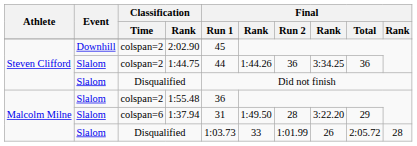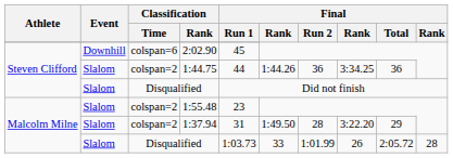2:02.90 | Classification / Time: colspan=2 -> colspan=6
1:55.48 | Final / Run 1: 36 -> 23
1:37.94 | Classification / Time: colspan=6 -> colspan=2
